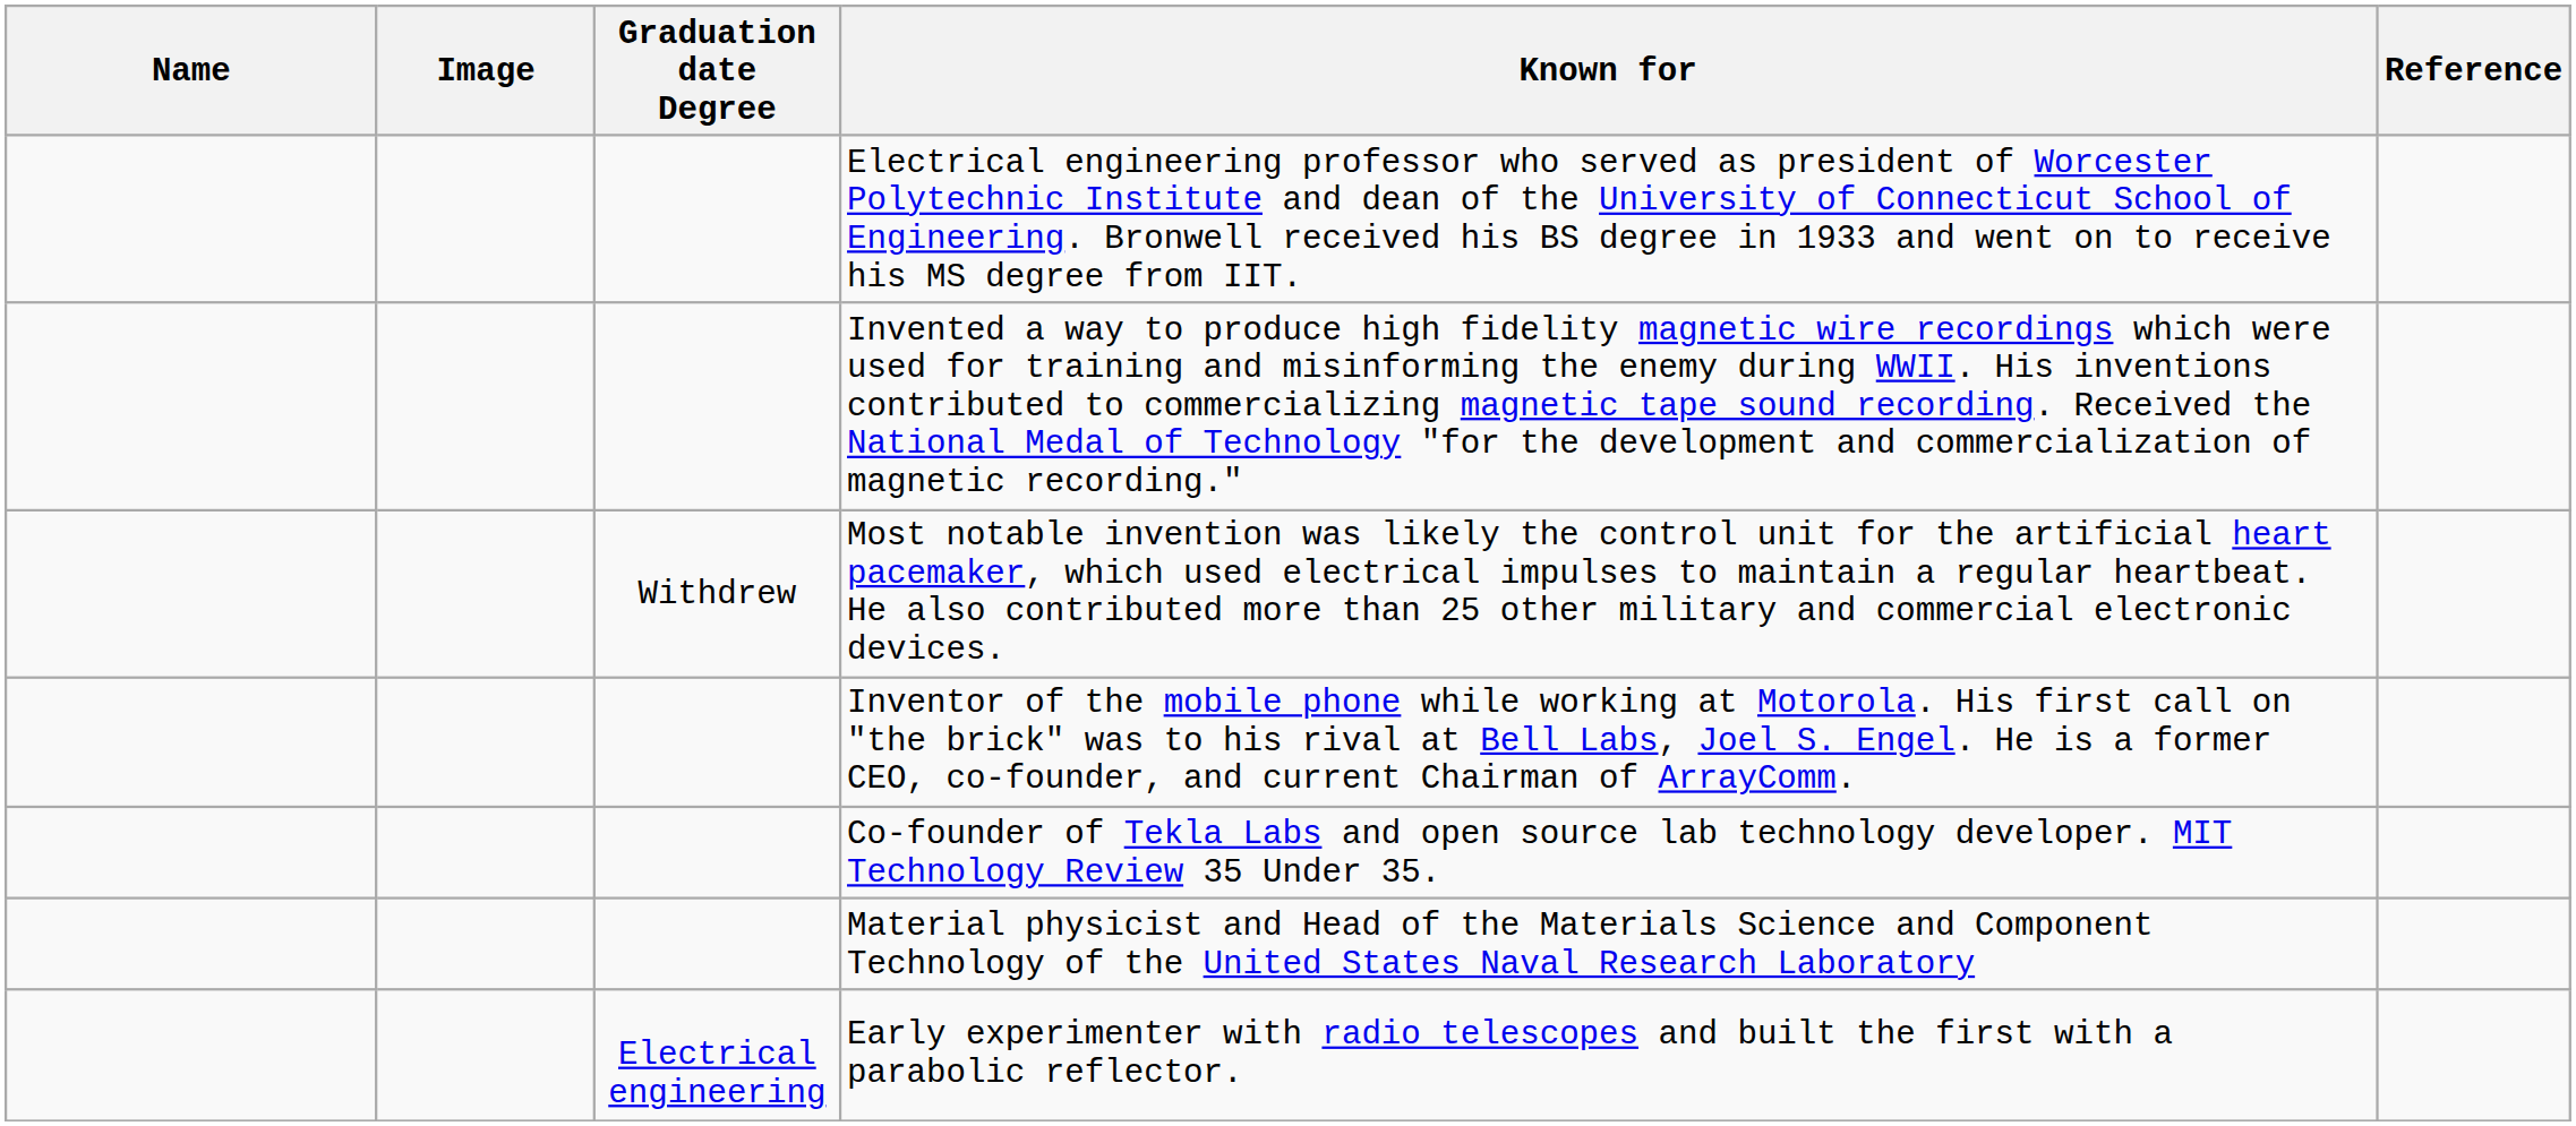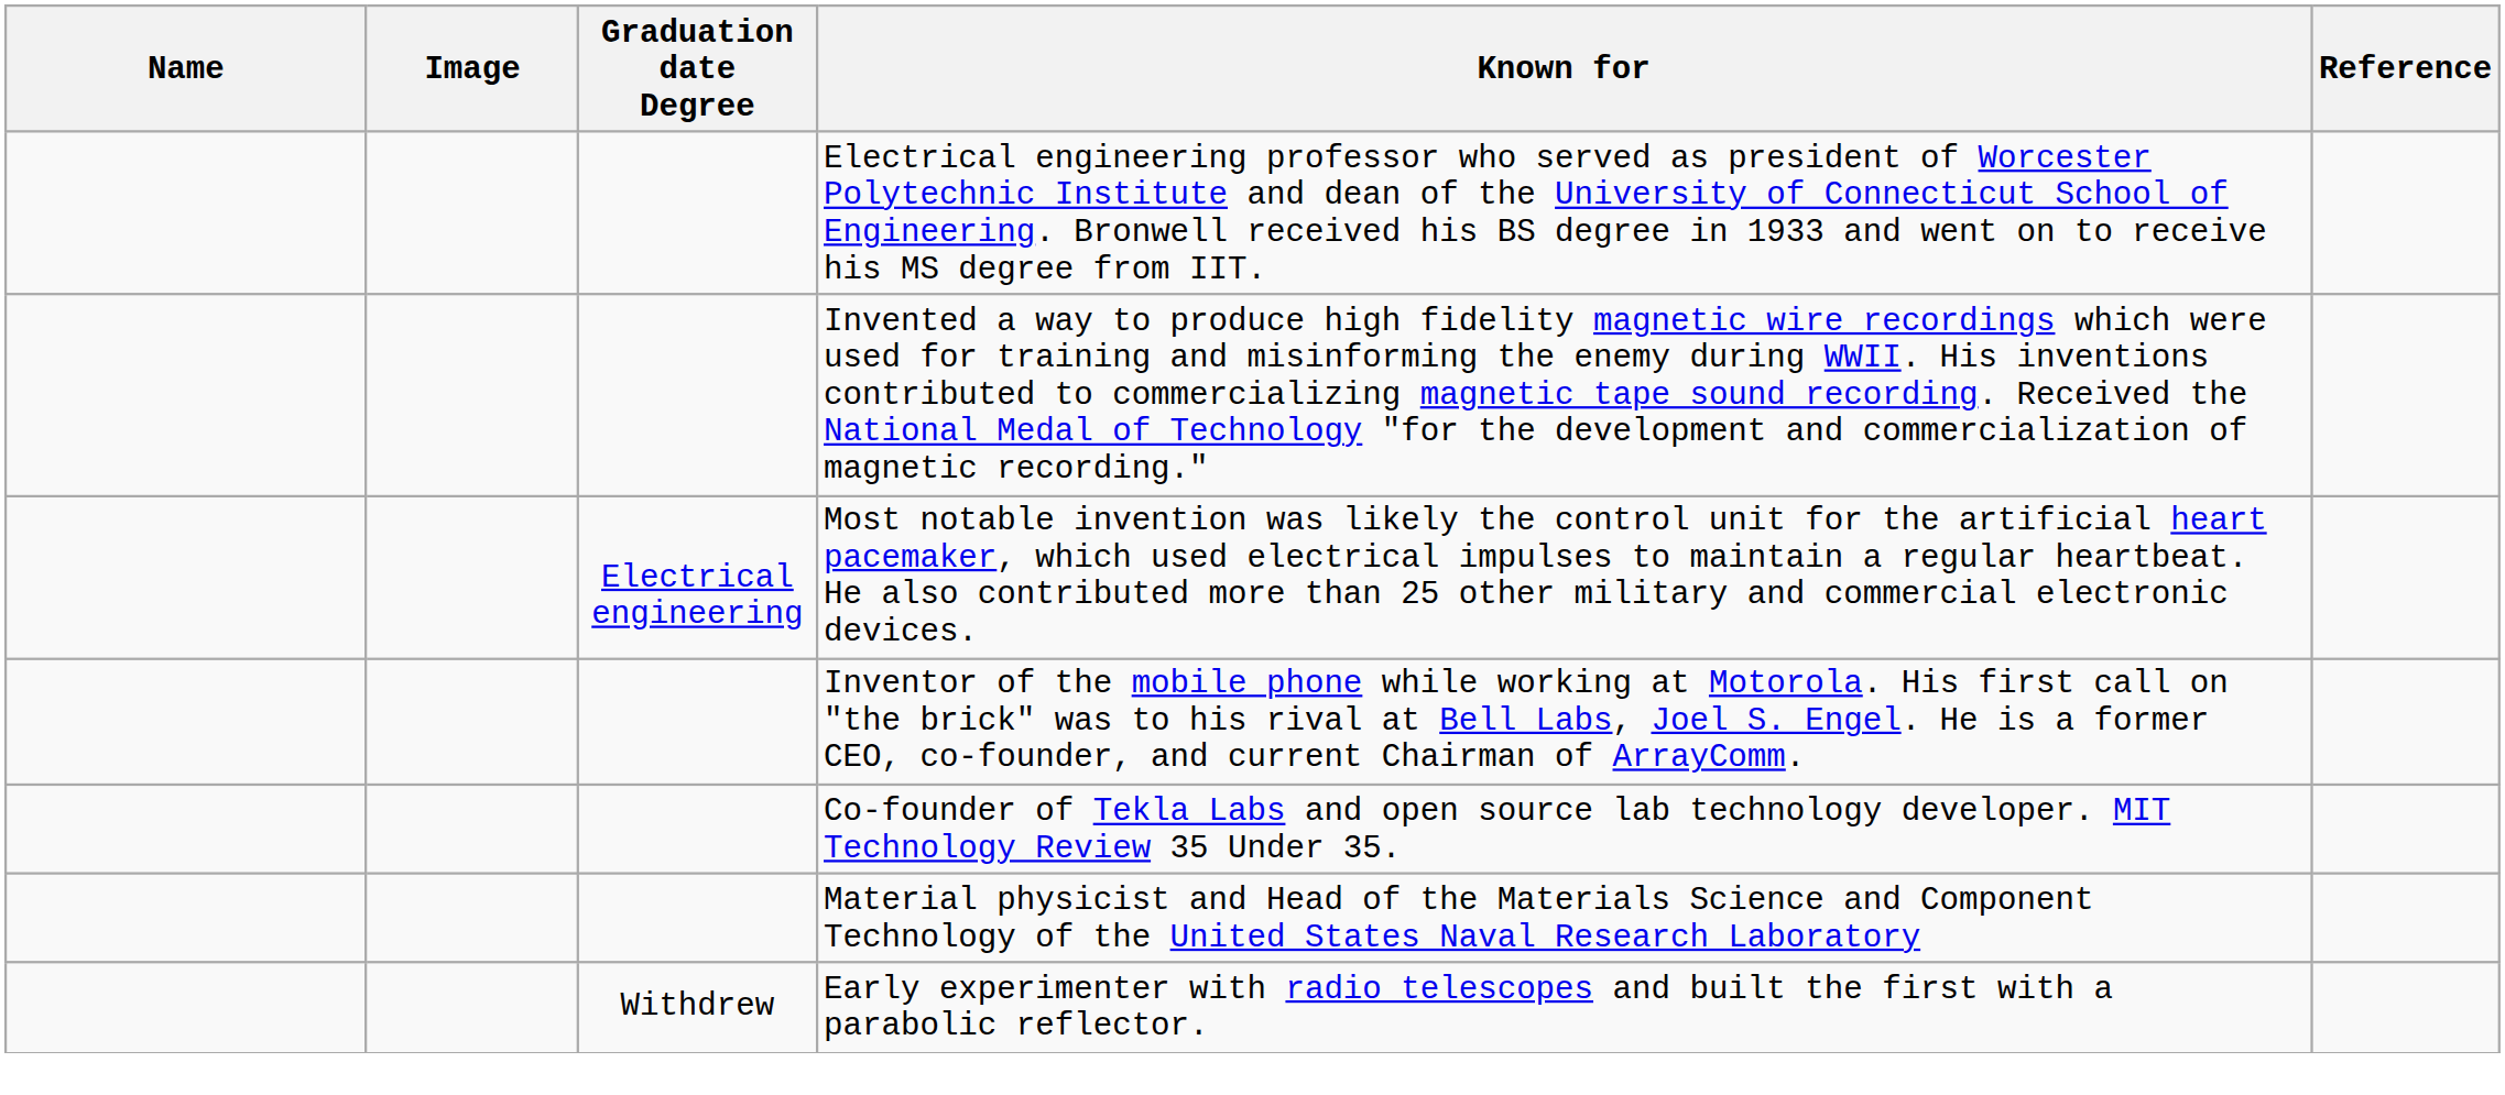row 4 | Graduation date Degree: Withdrew -> Electrical engineering
row 8 | Graduation date Degree: Electrical engineering -> Withdrew
